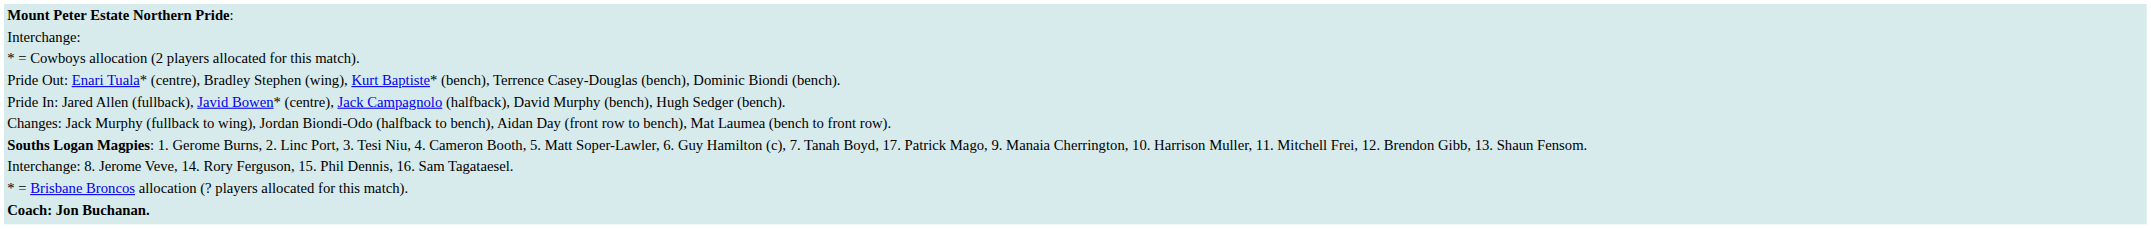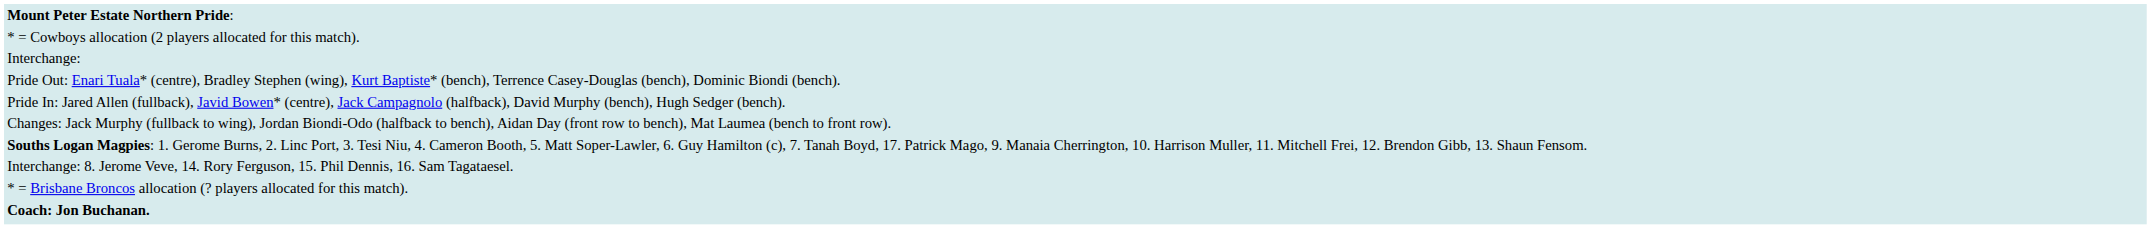row 2 | column 1: Interchange: -> * = Cowboys allocation (2 players allocated for this match).
row 3 | column 1: * = Cowboys allocation (2 players allocated for this match). -> Interchange:
